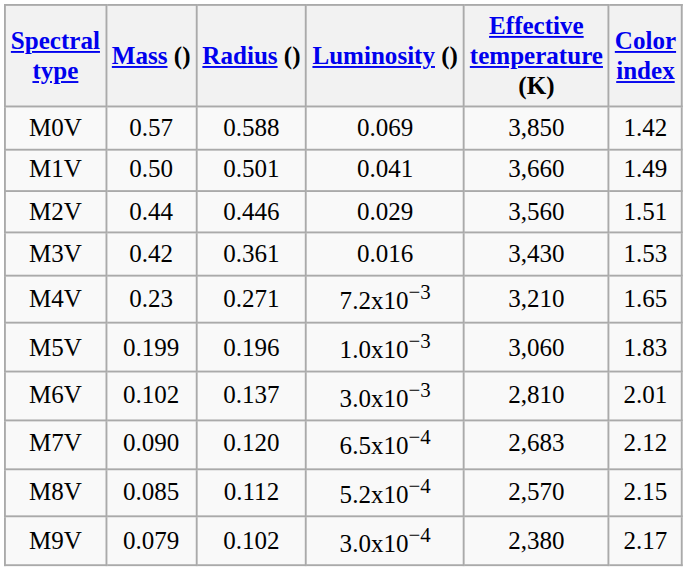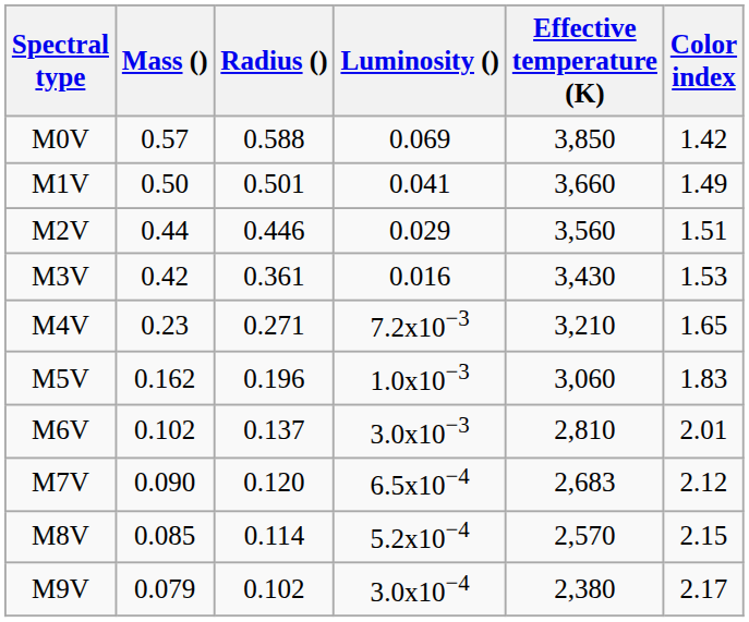M5V | Mass (): 0.199 -> 0.162
M8V | Radius (): 0.112 -> 0.114
